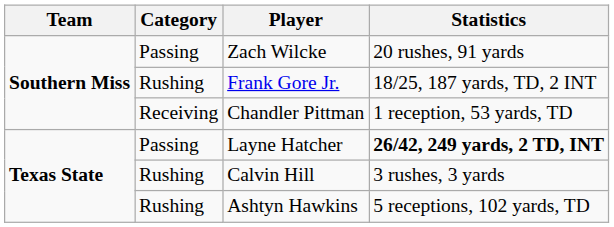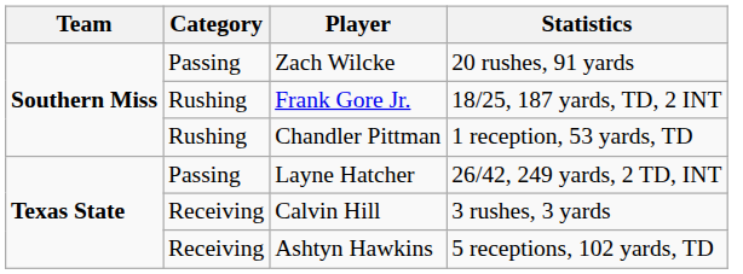Chandler Pittman | Category: Receiving -> Rushing
Layne Hatcher | Statistics: bold -> normal
Calvin Hill | Category: Rushing -> Receiving
Ashtyn Hawkins | Category: Rushing -> Receiving
